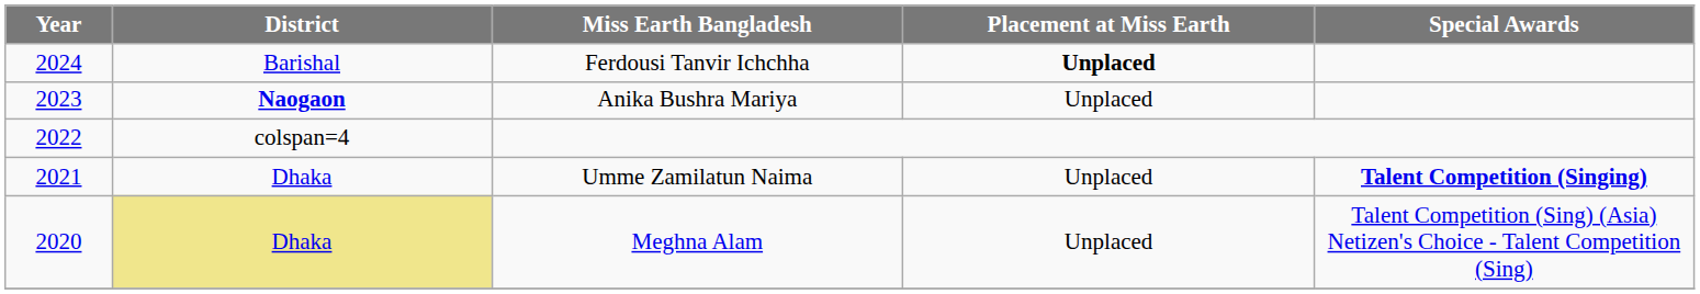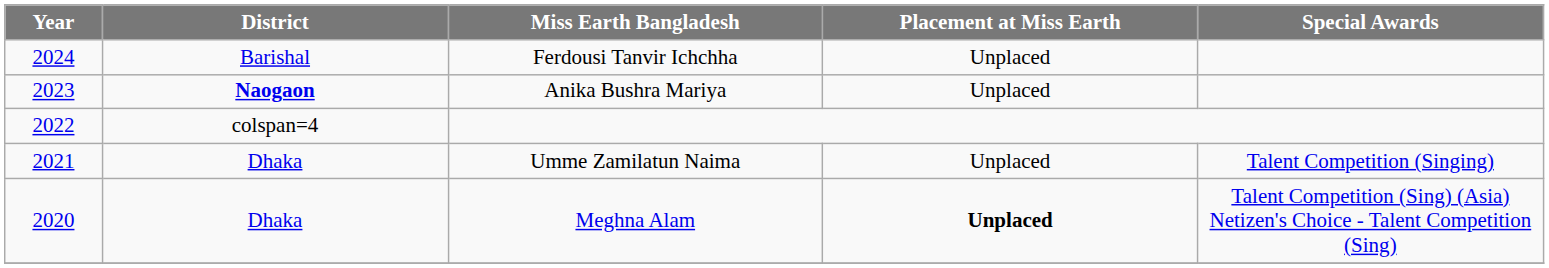Ferdousi Tanvir Ichchha | Placement at Miss Earth: bold -> normal
Umme Zamilatun Naima | Special Awards: bold -> normal
Meghna Alam | District: khaki background -> no background
Meghna Alam | Placement at Miss Earth: normal -> bold
